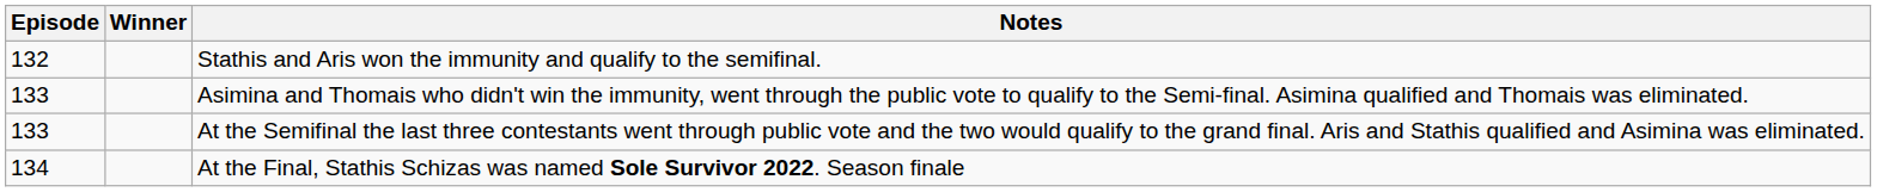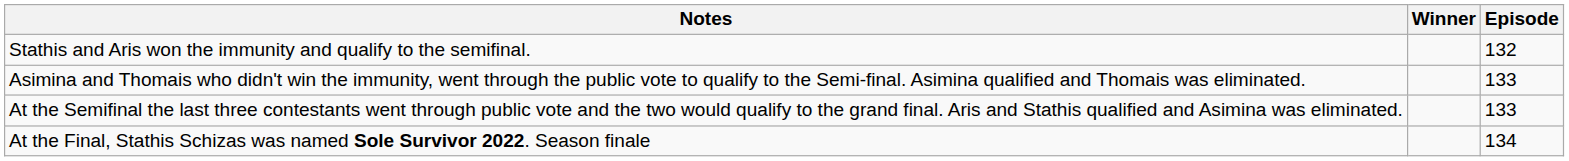columns swapped: Episode <-> Notes
